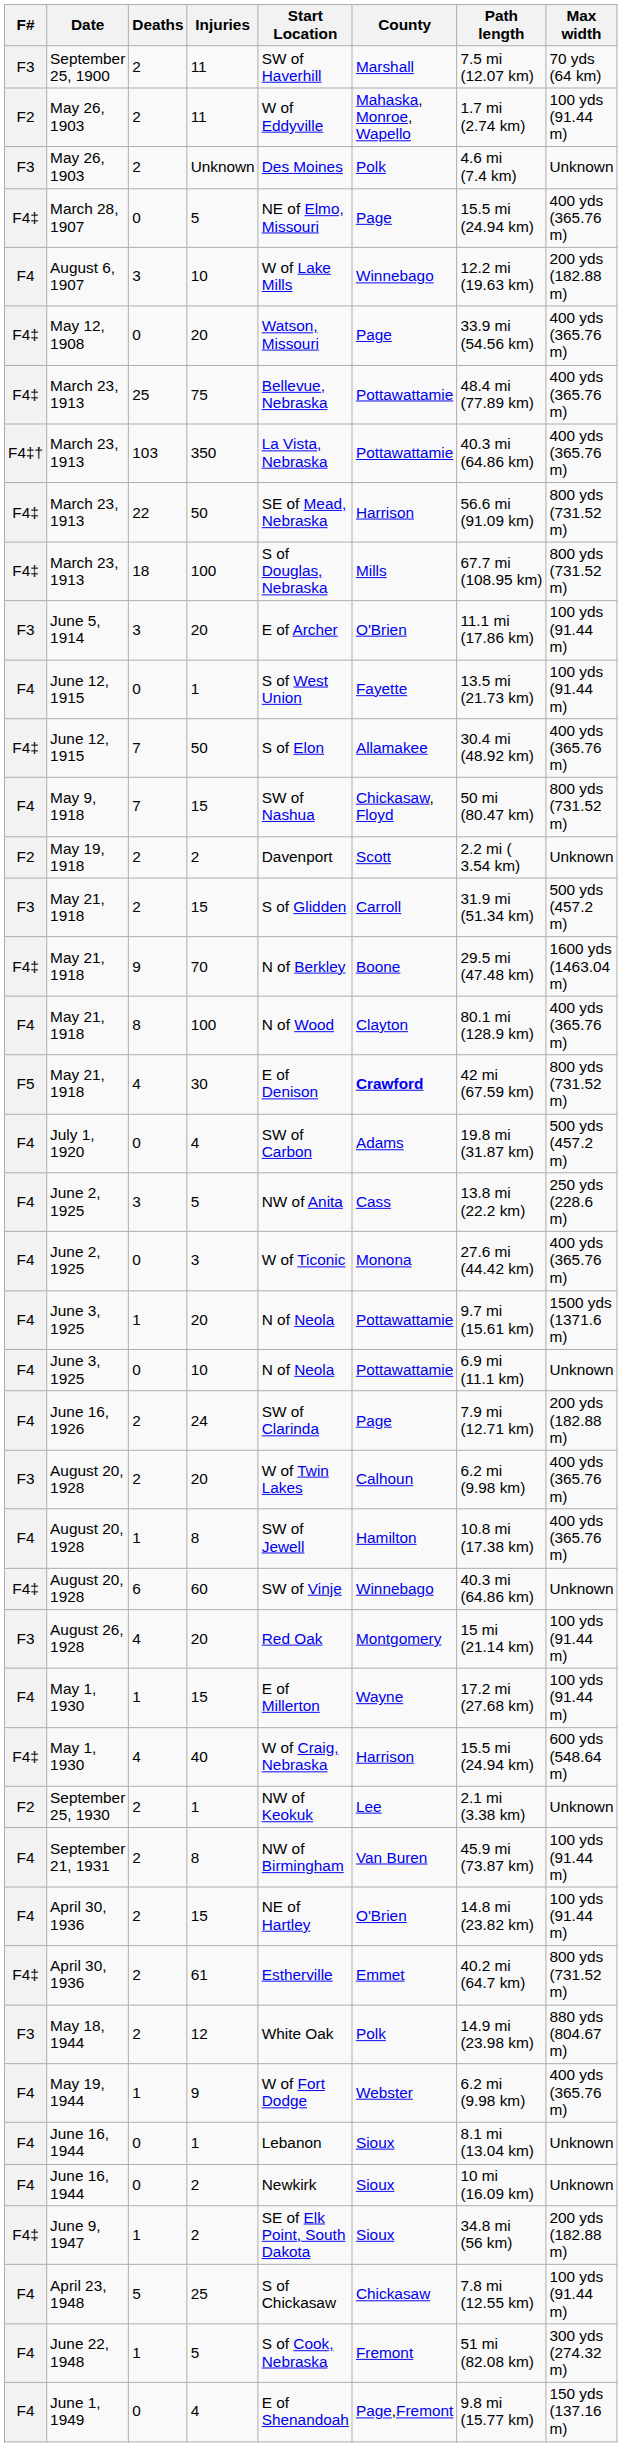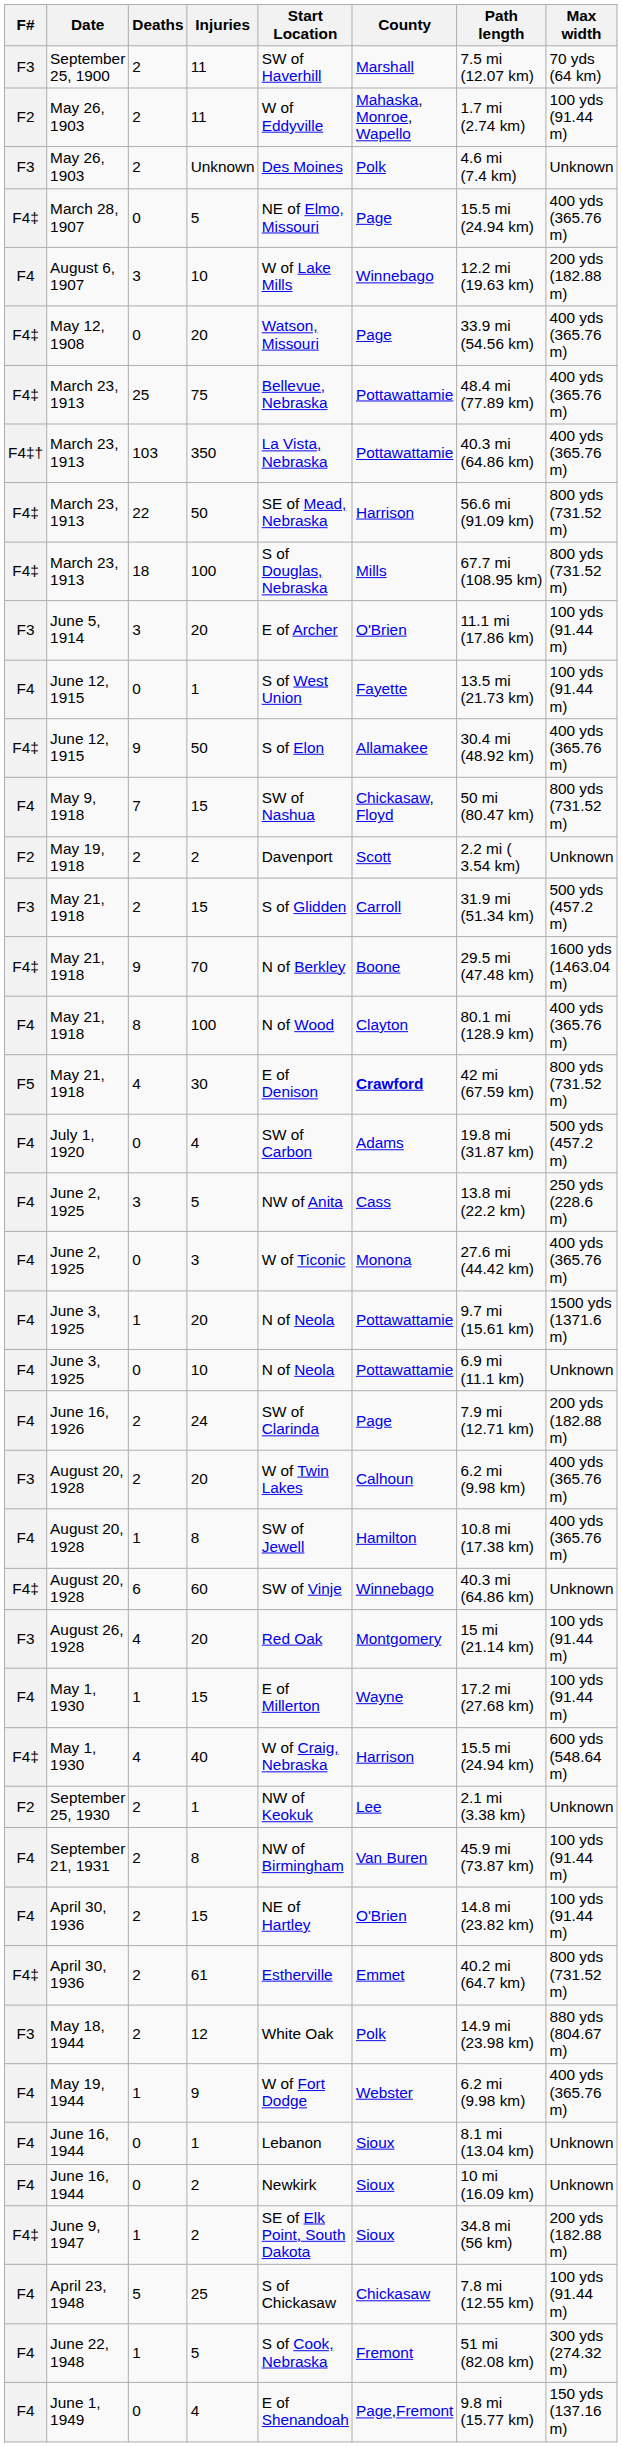June 12, 1915 / 50 | Deaths: 7 -> 9
